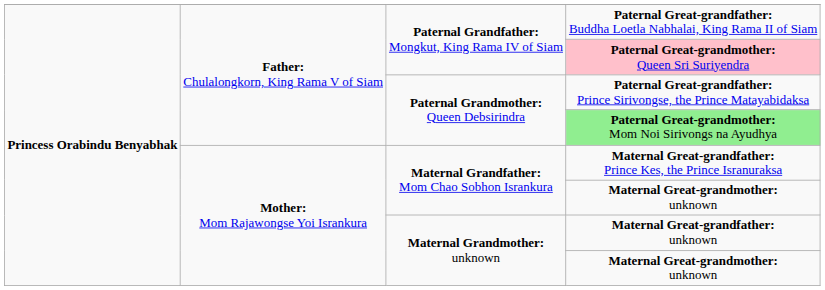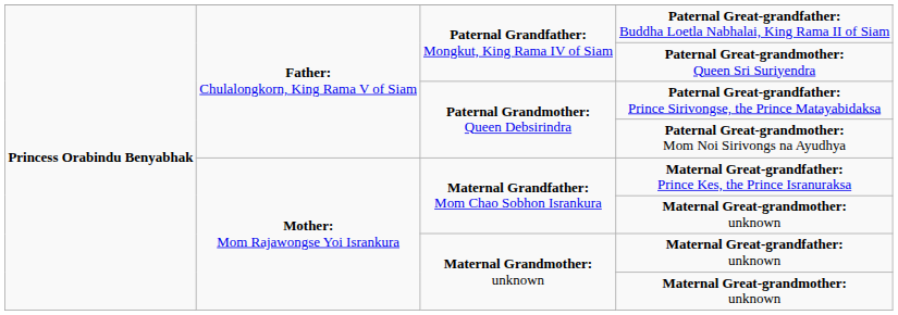Paternal Great-grandmother: Queen Sri Suriyendra | column 4: pink background -> no background
Paternal Great-grandmother: Mom Noi Sirivongs na Ayudhya | column 4: lightgreen background -> no background
